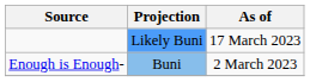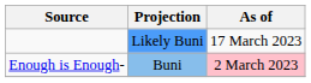Enough is Enough- | As of: no background -> pink background
